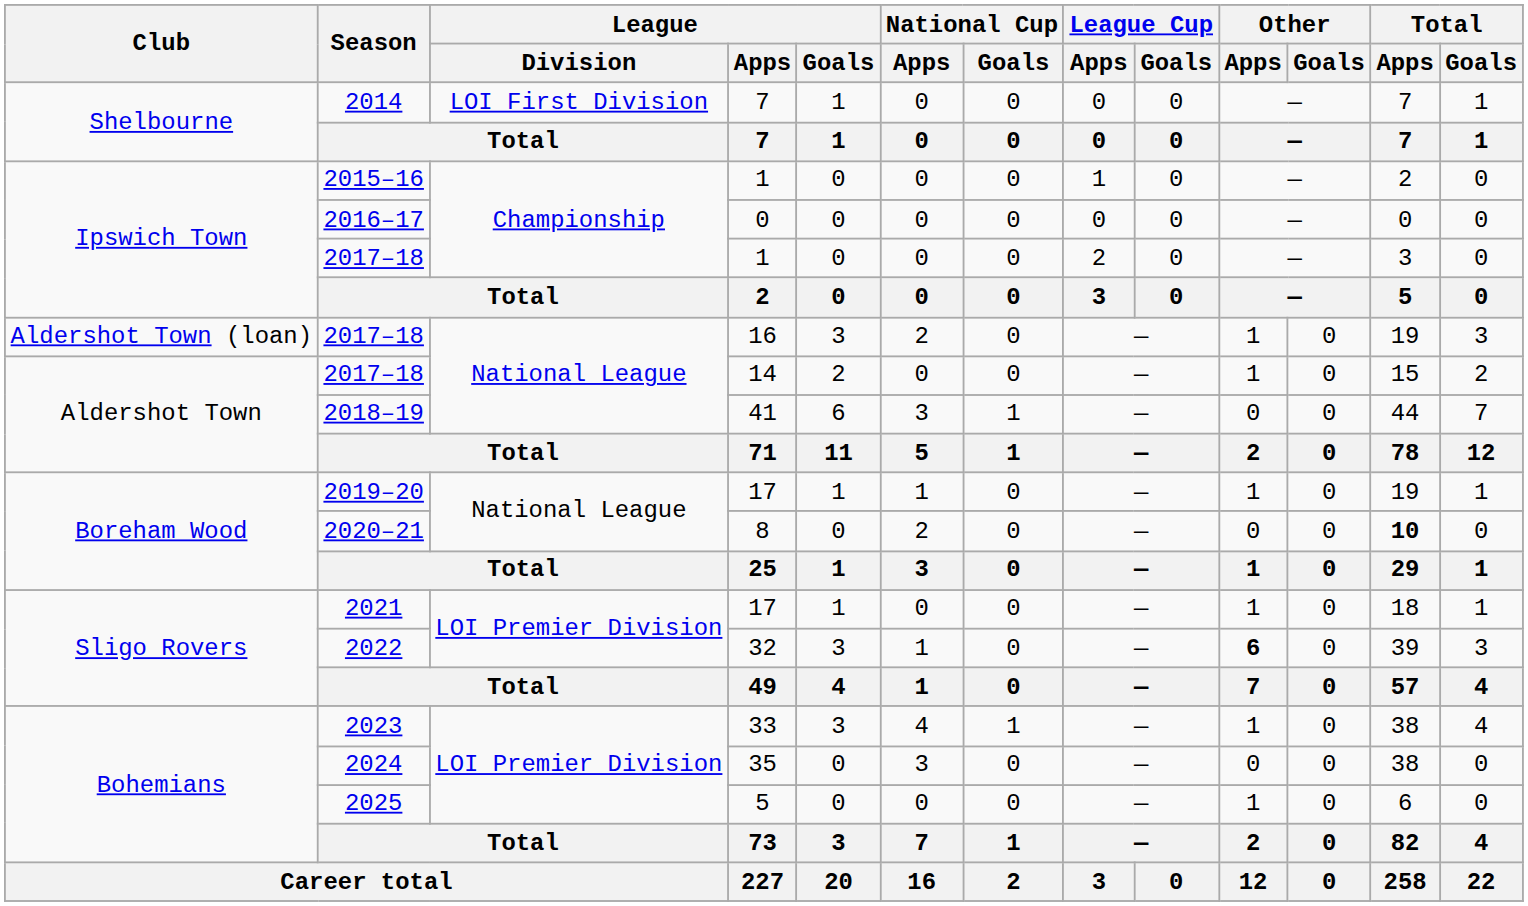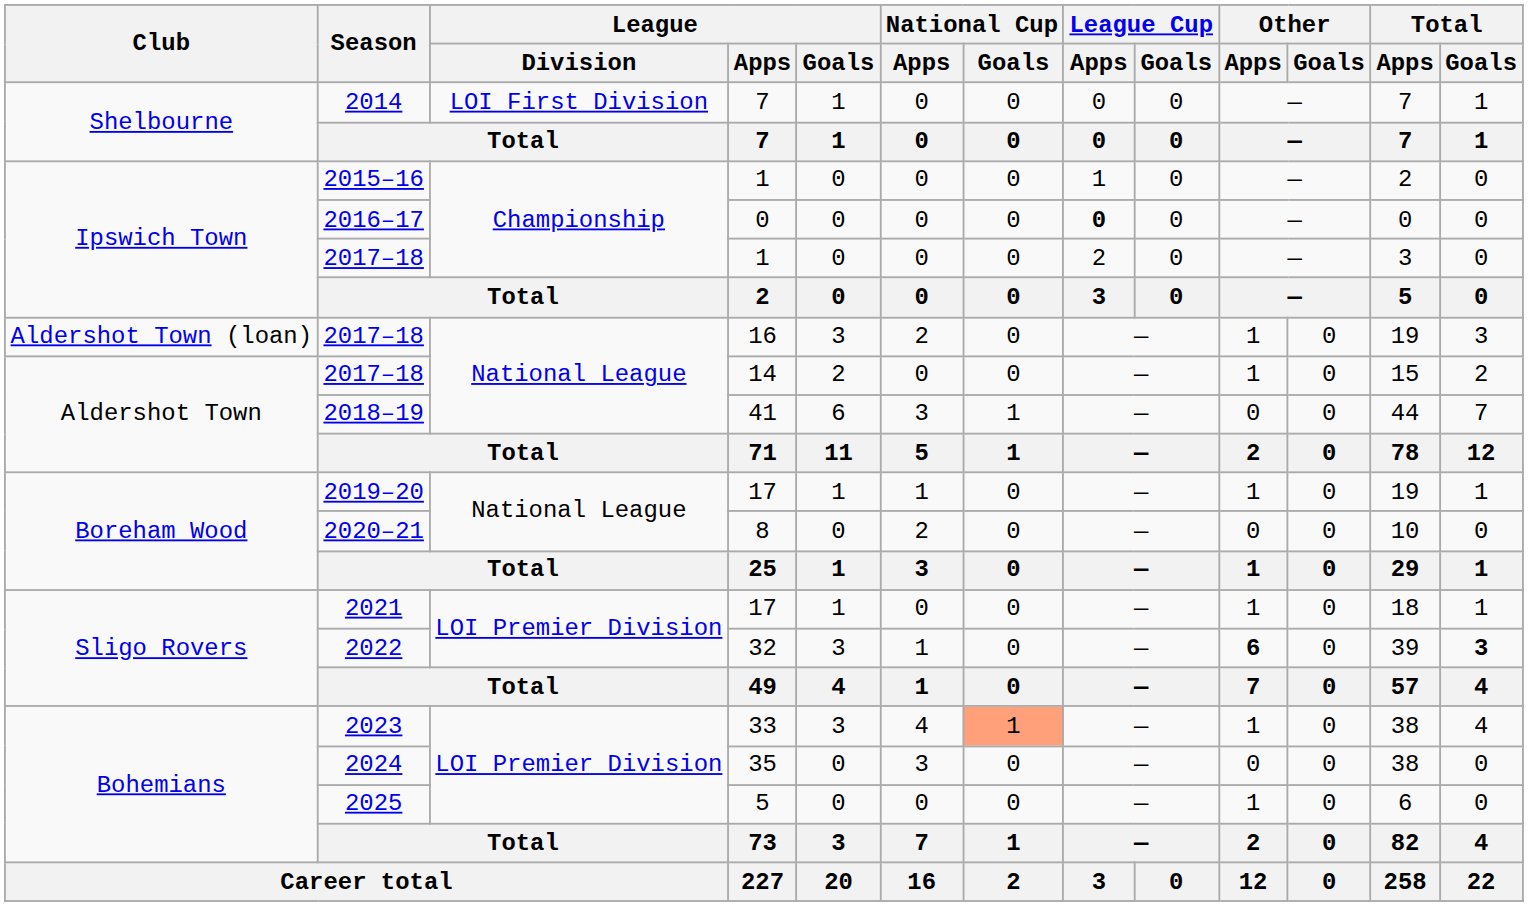2016–17 | League Cup / Apps: normal -> bold
2020–21 | Total / Apps: bold -> normal
2022 | Total / Goals: normal -> bold
2023 | National Cup / Goals: no background -> lightsalmon background
